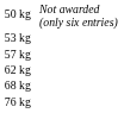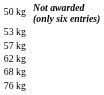50 kg / Not awarded (only six entries) | column 2: normal -> bold
